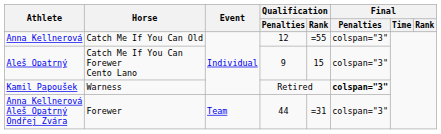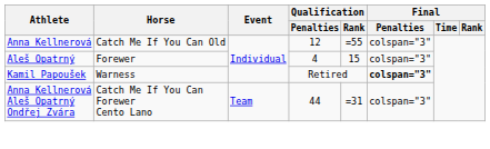Aleš Opatrný | Horse: Catch Me If You Can Forewer Cento Lano -> Forewer
Aleš Opatrný | Qualification / Penalties: 9 -> 4
Anna Kellnerová Aleš Opatrný Ondřej Zvára | Horse: Forewer -> Catch Me If You Can Forewer Cento Lano
